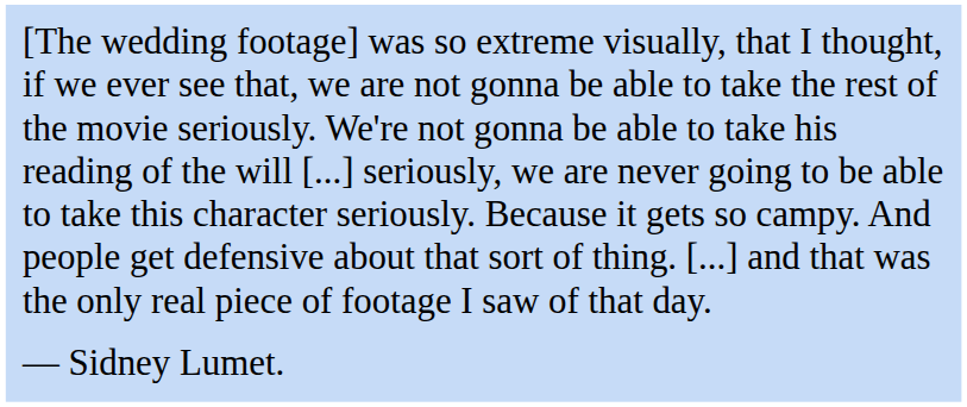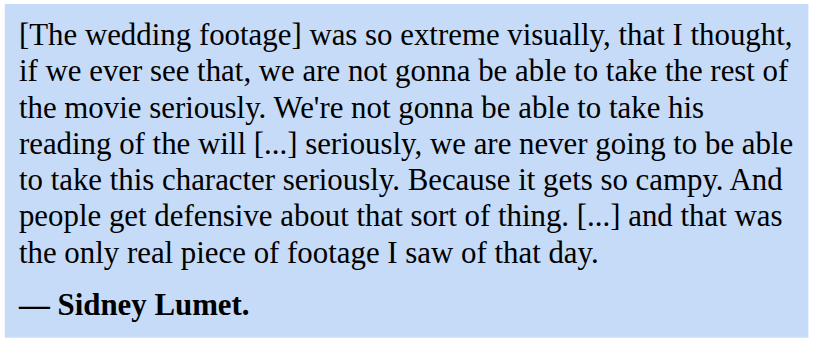row 2 | column 1: normal -> bold
